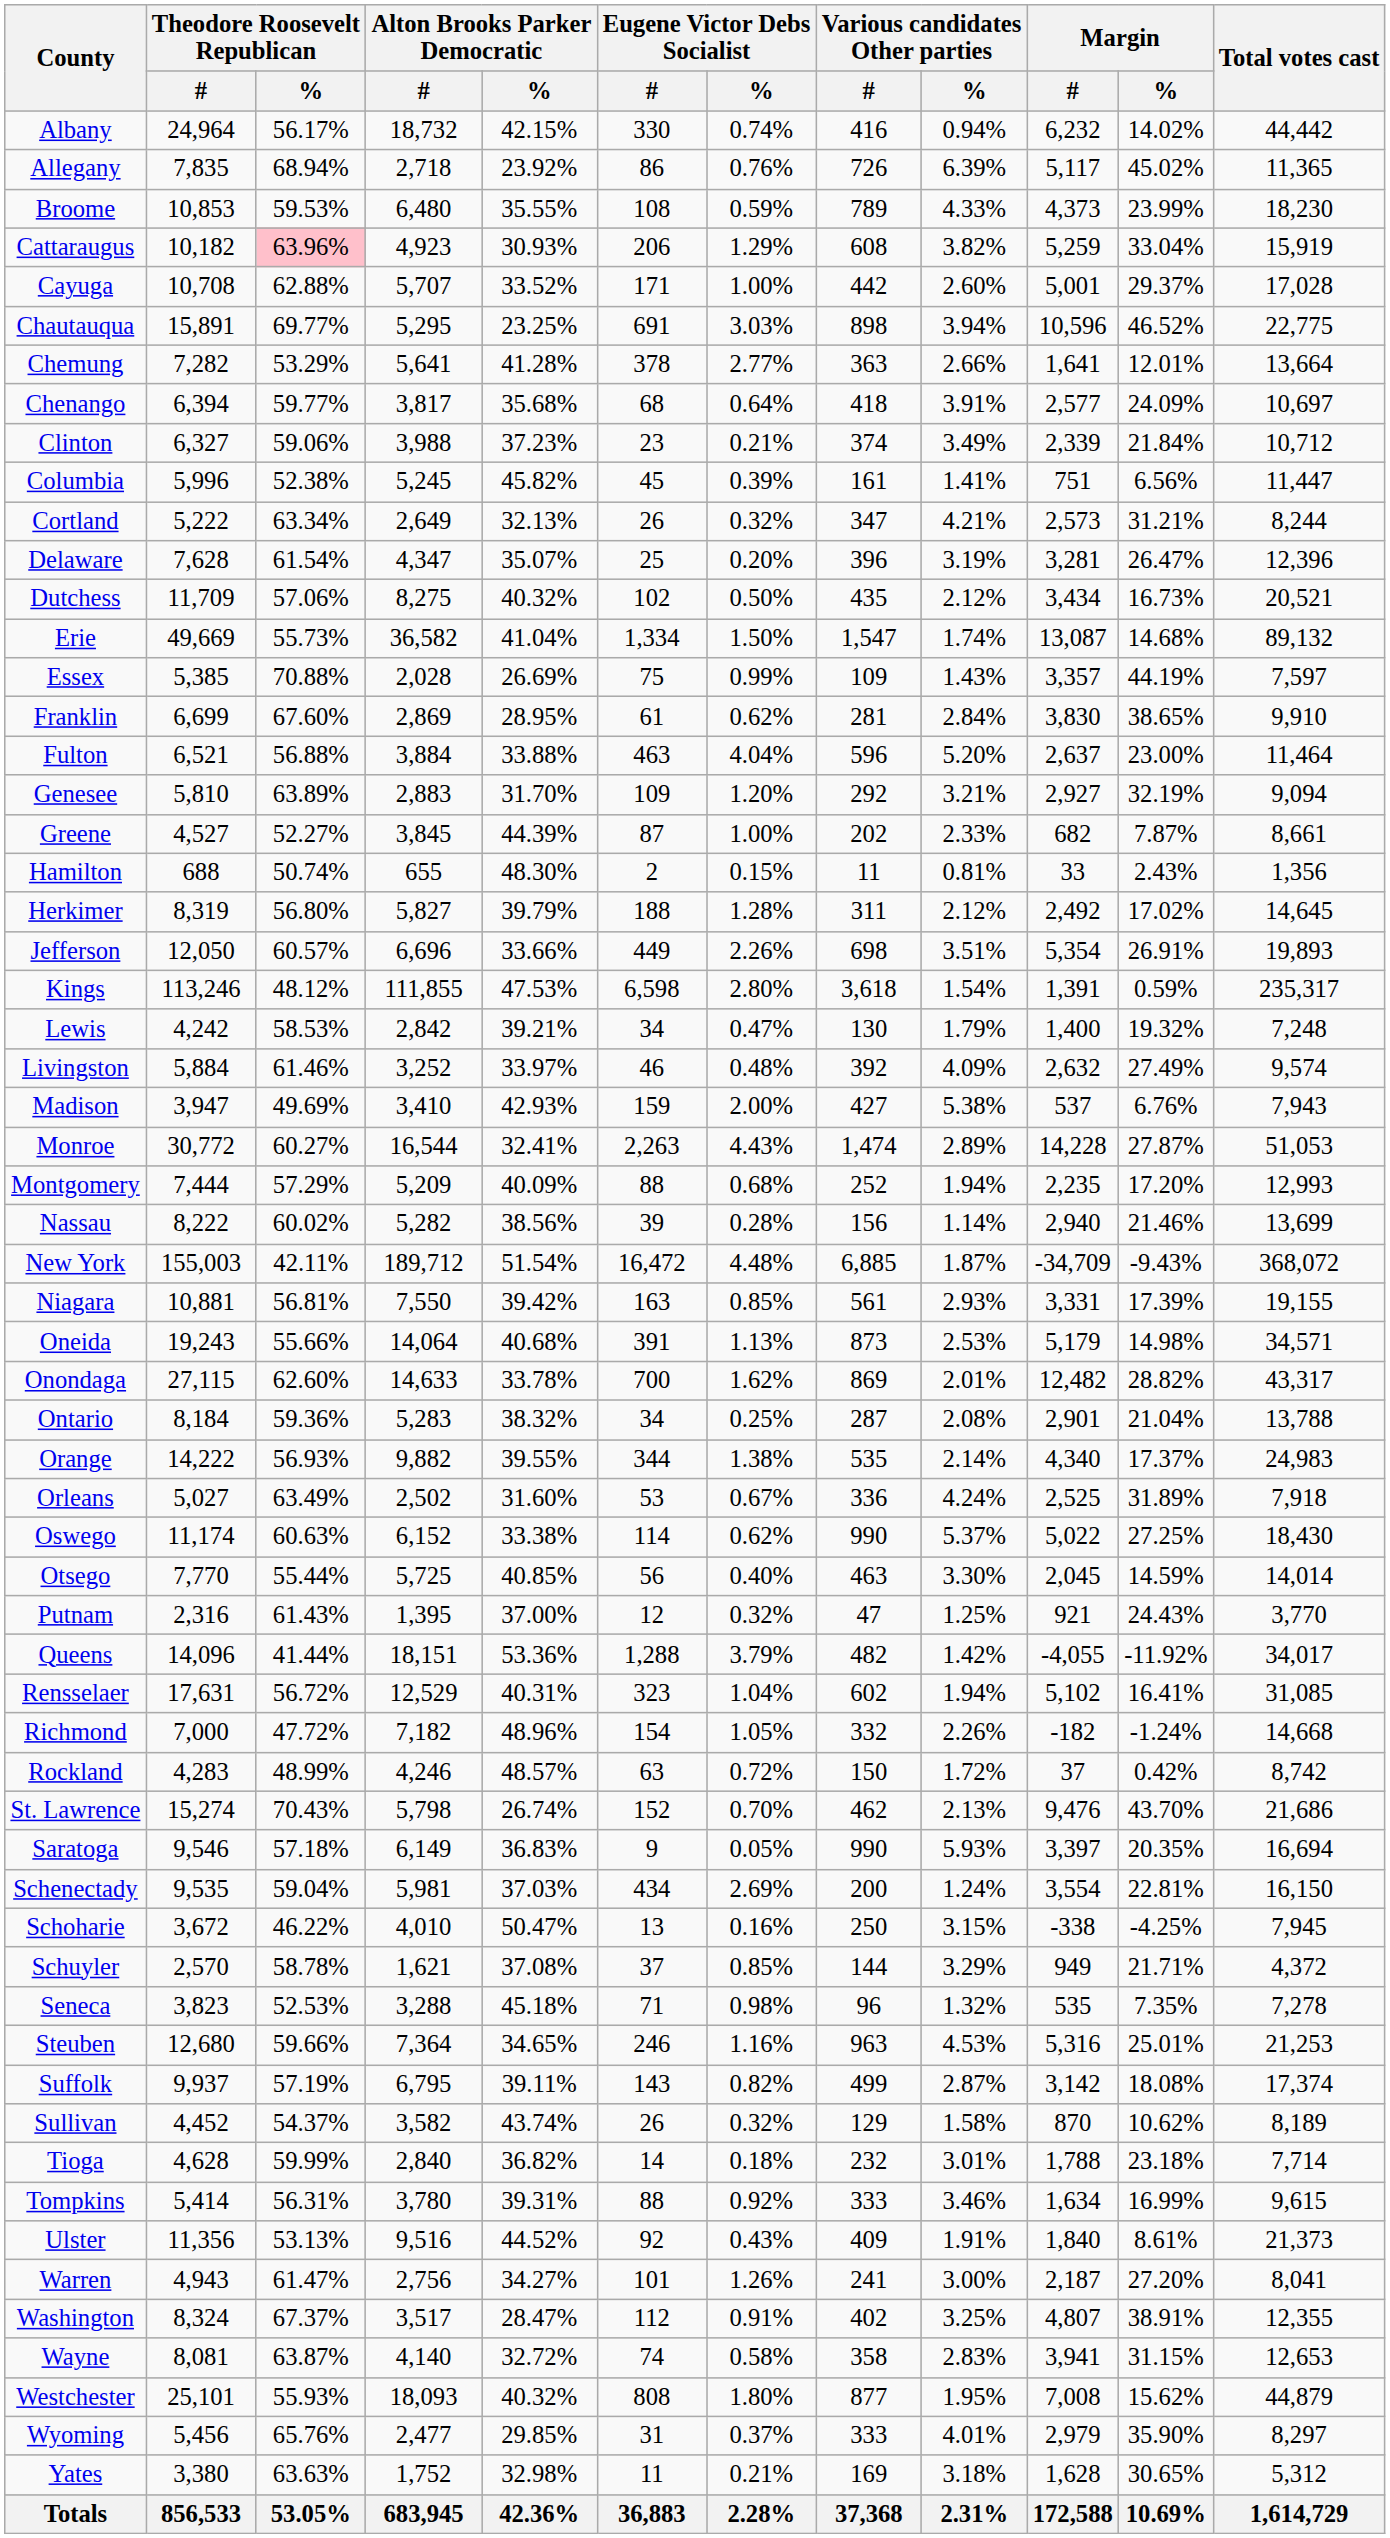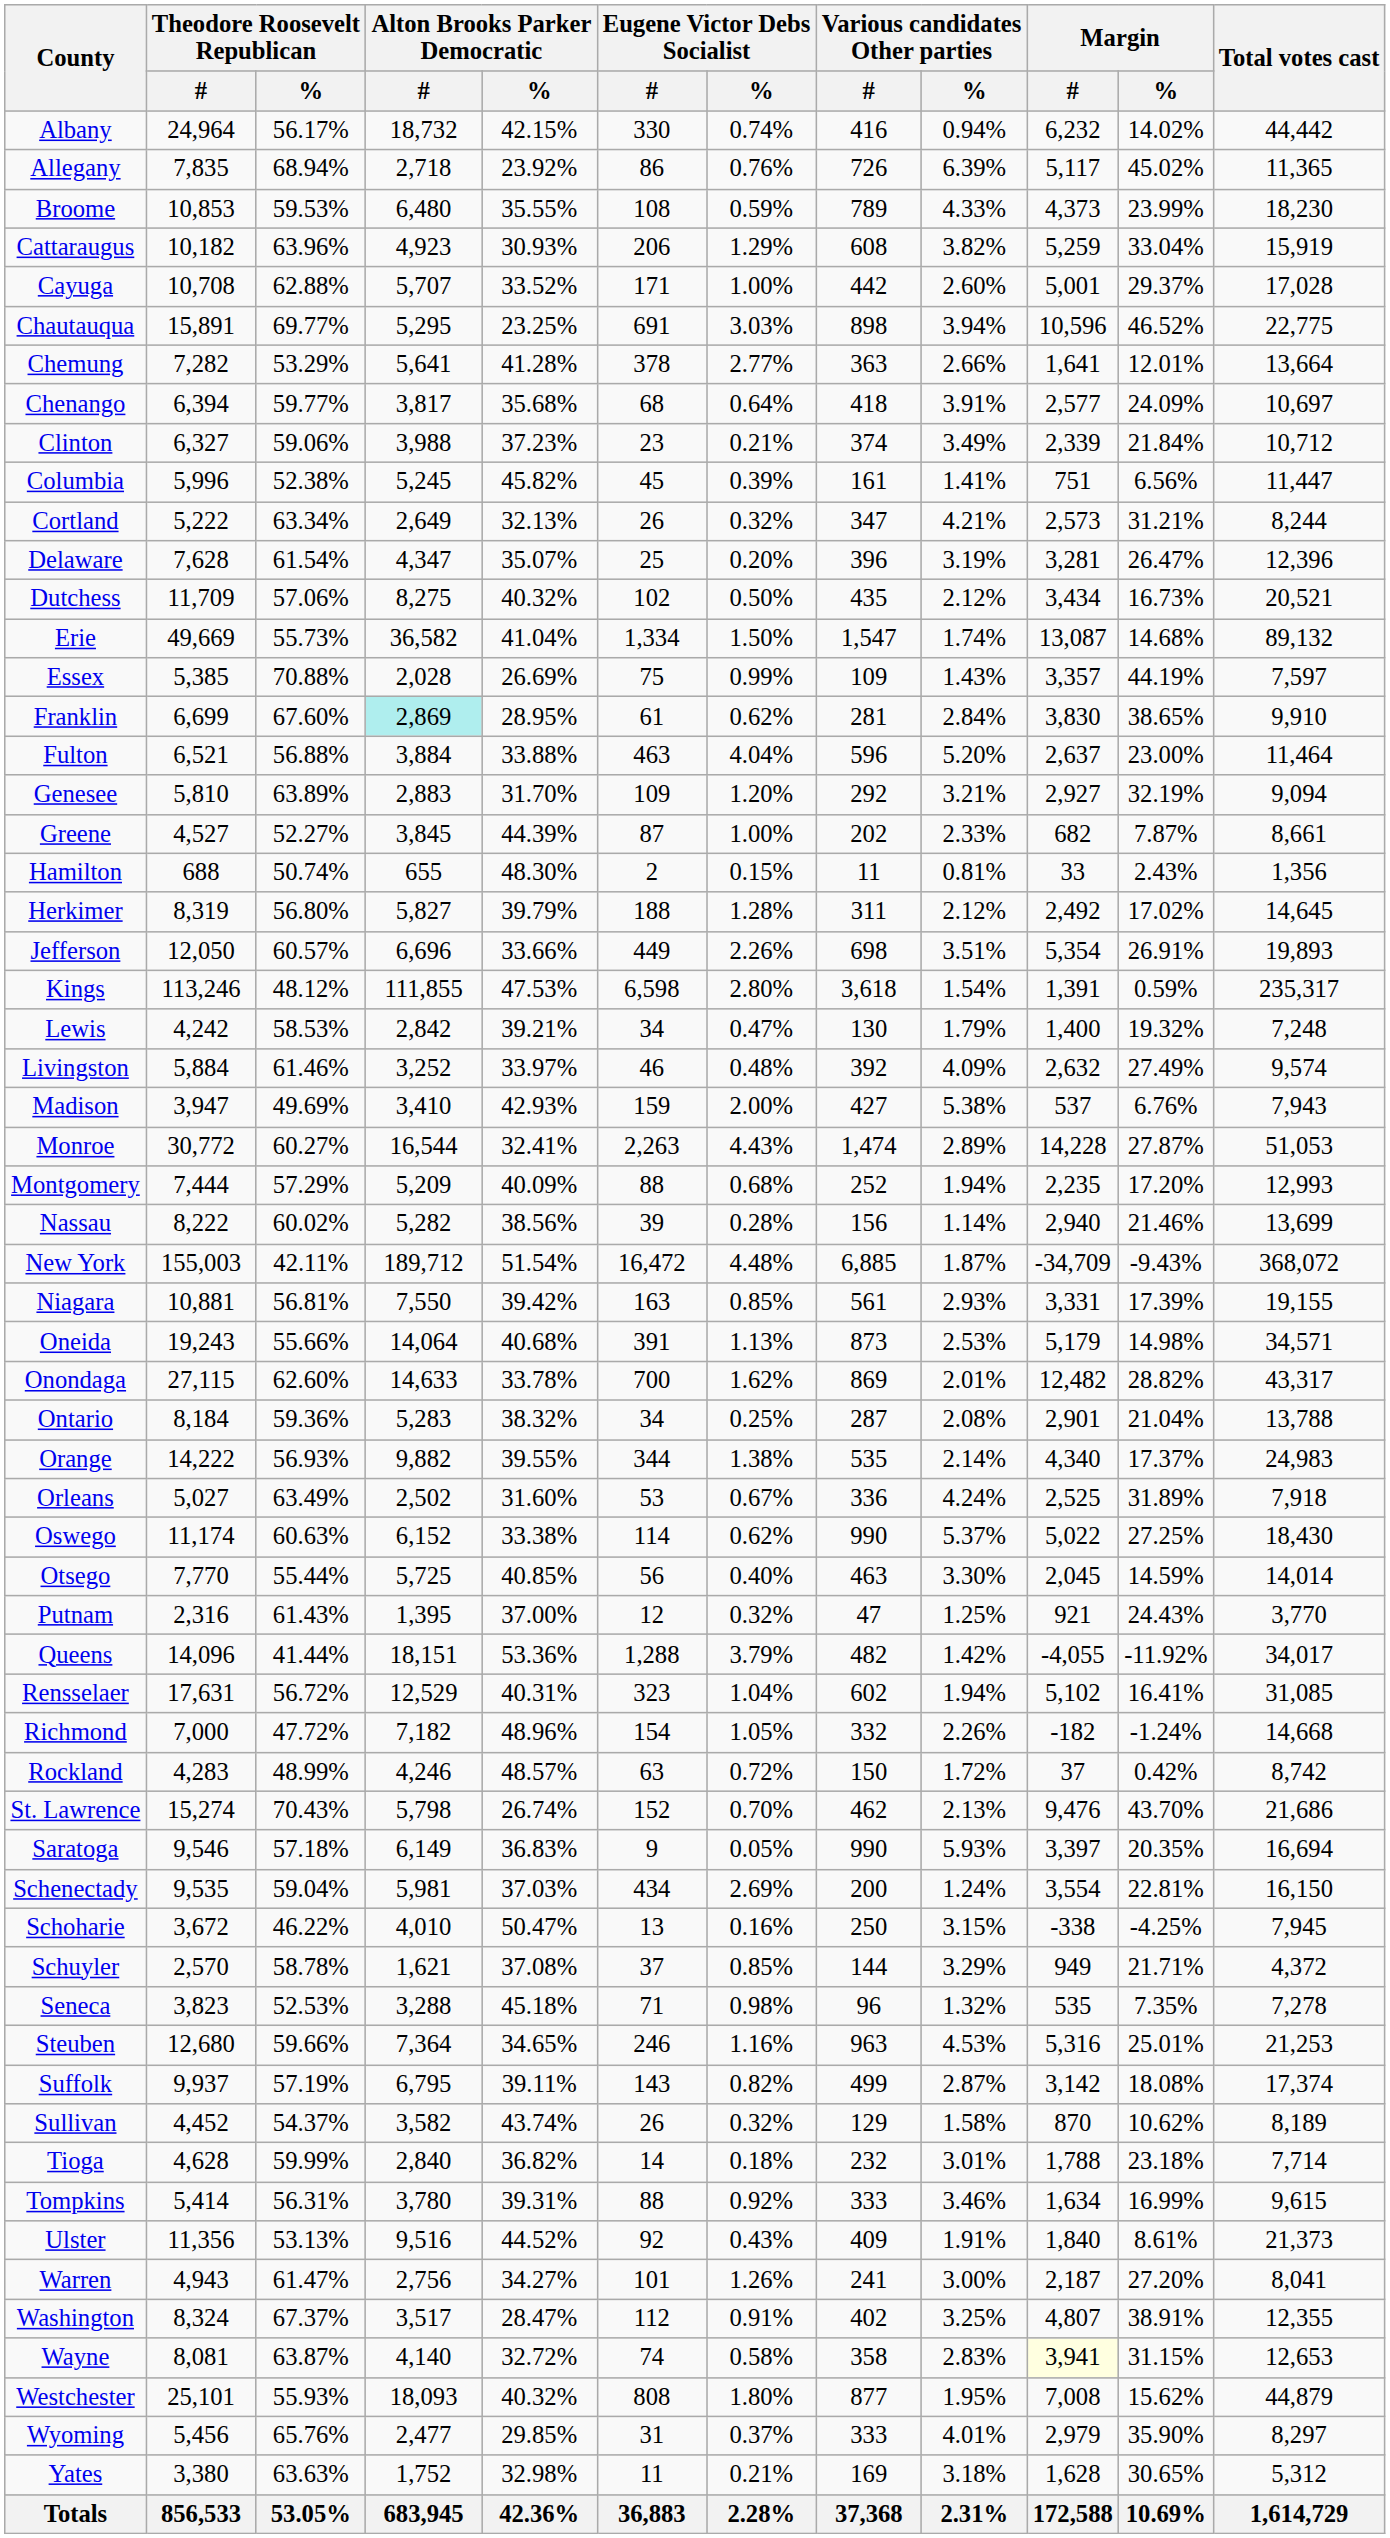Cattaraugus | Theodore Roosevelt Republican / %: pink background -> no background
Franklin | Alton Brooks Parker Democratic / #: no background -> paleturquoise background
Wayne | Margin / #: no background -> lightyellow background
